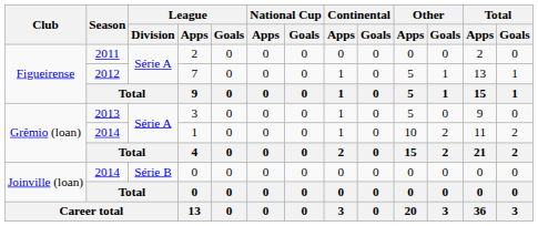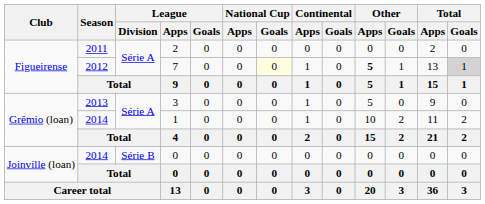7 | National Cup / Goals: no background -> lightyellow background
7 | Other / Apps: normal -> bold
7 | Total / Goals: no background -> lightgrey background
